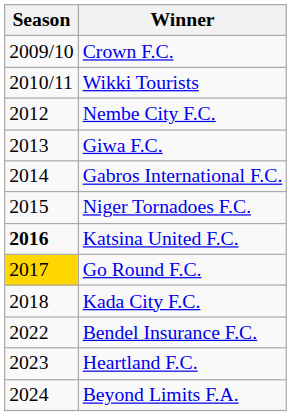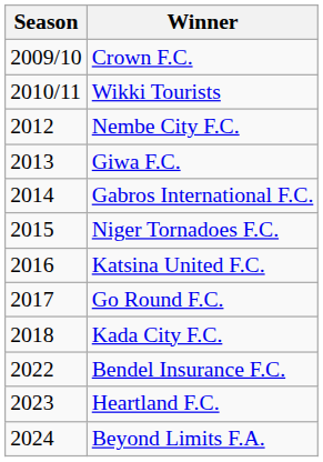Katsina United F.C. | Season: bold -> normal
Go Round F.C. | Season: gold background -> no background
